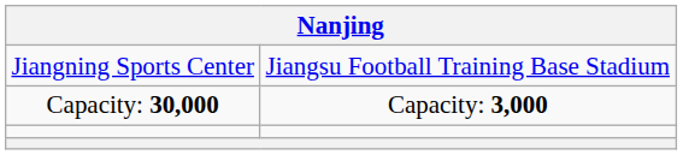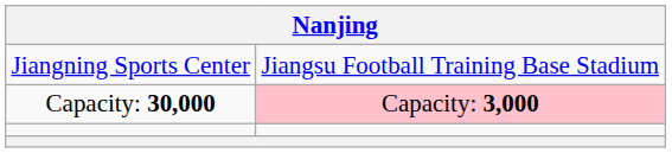row 3 | column 2: no background -> pink background
